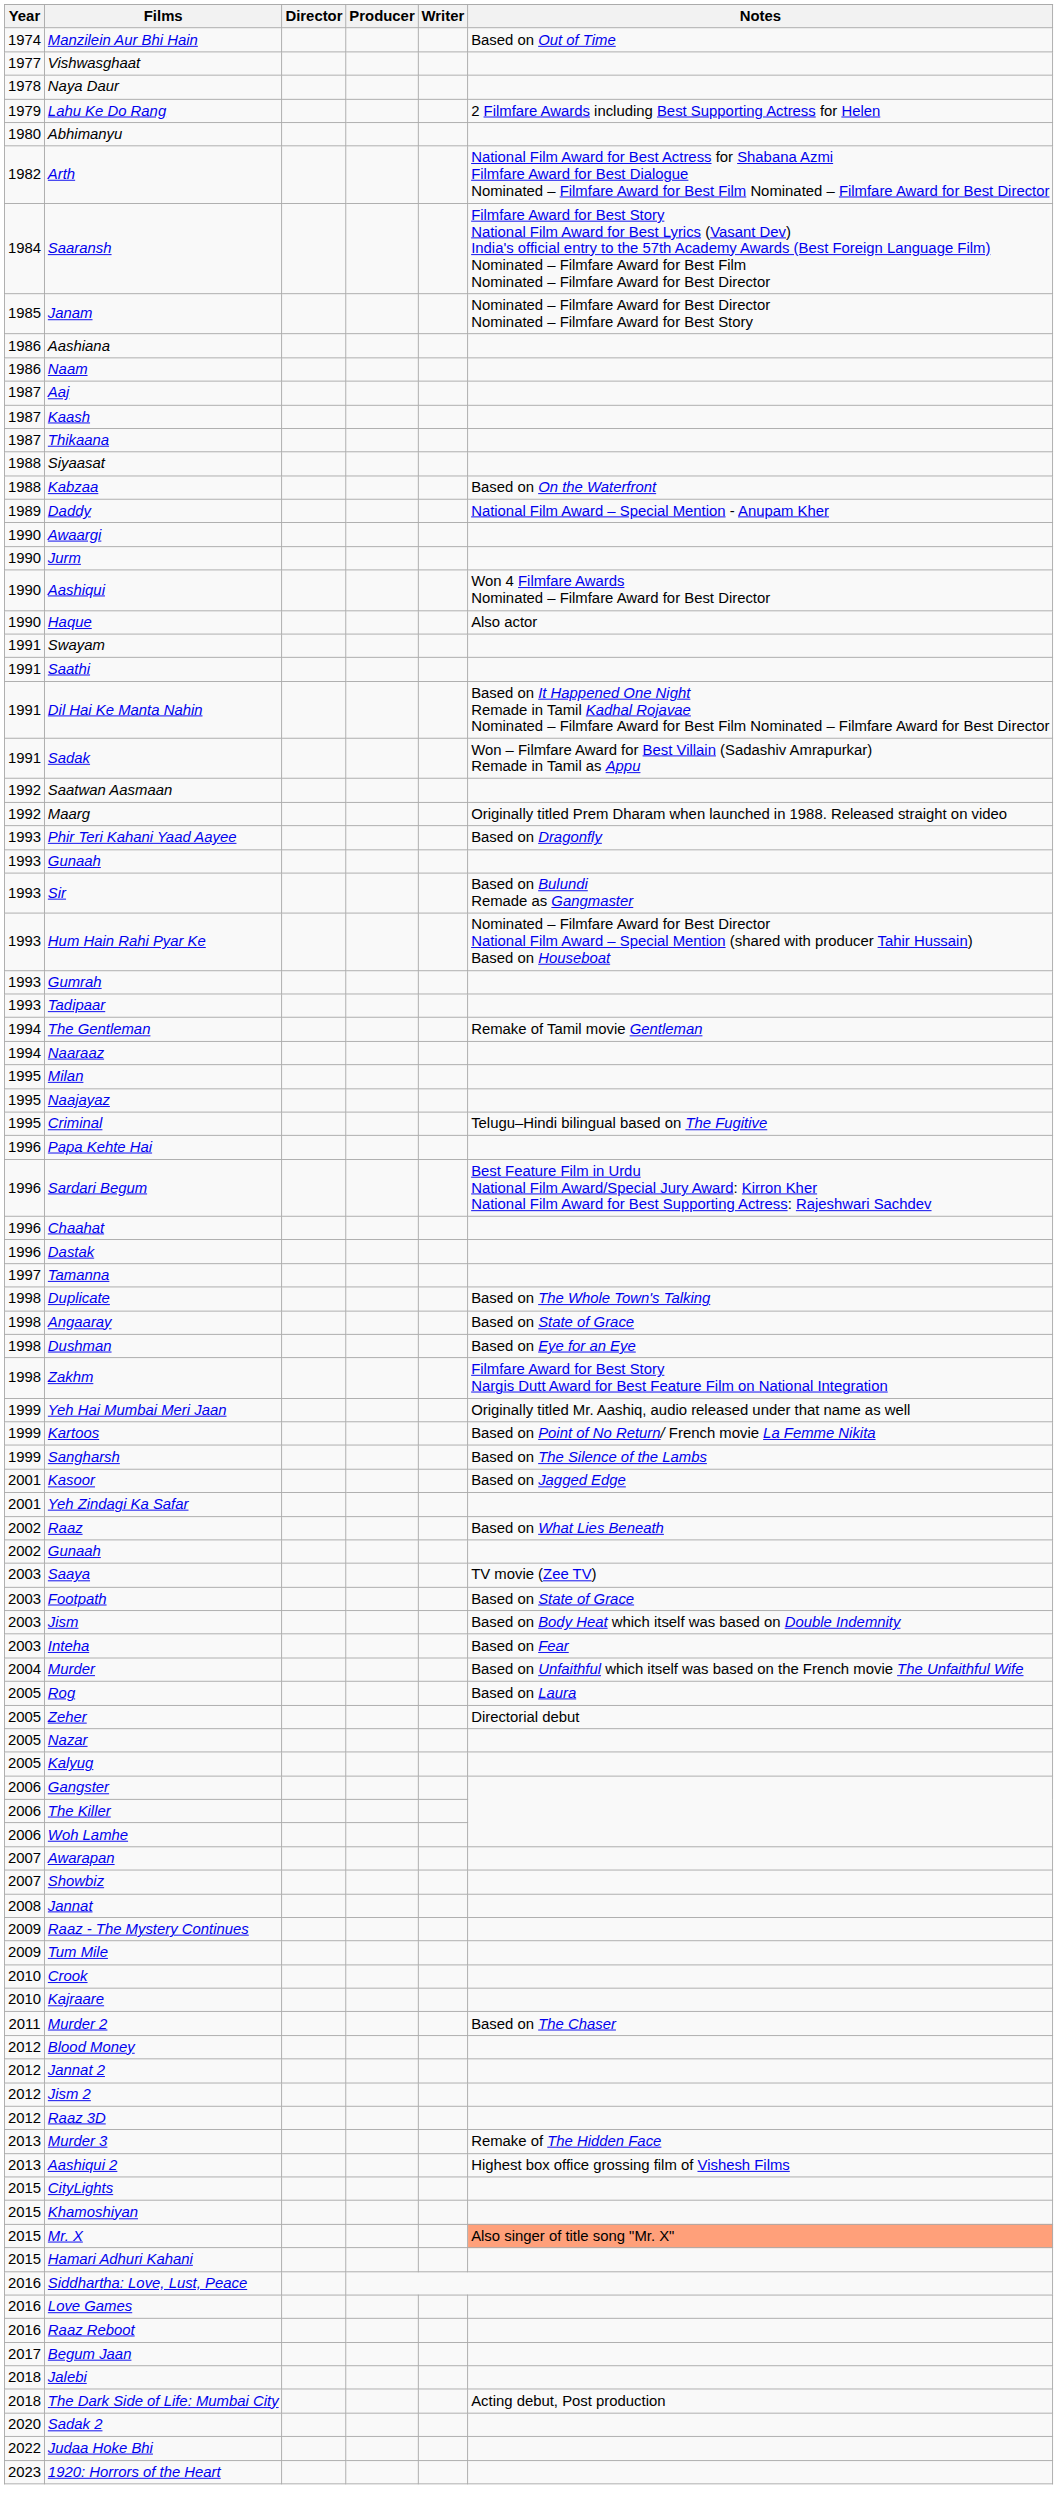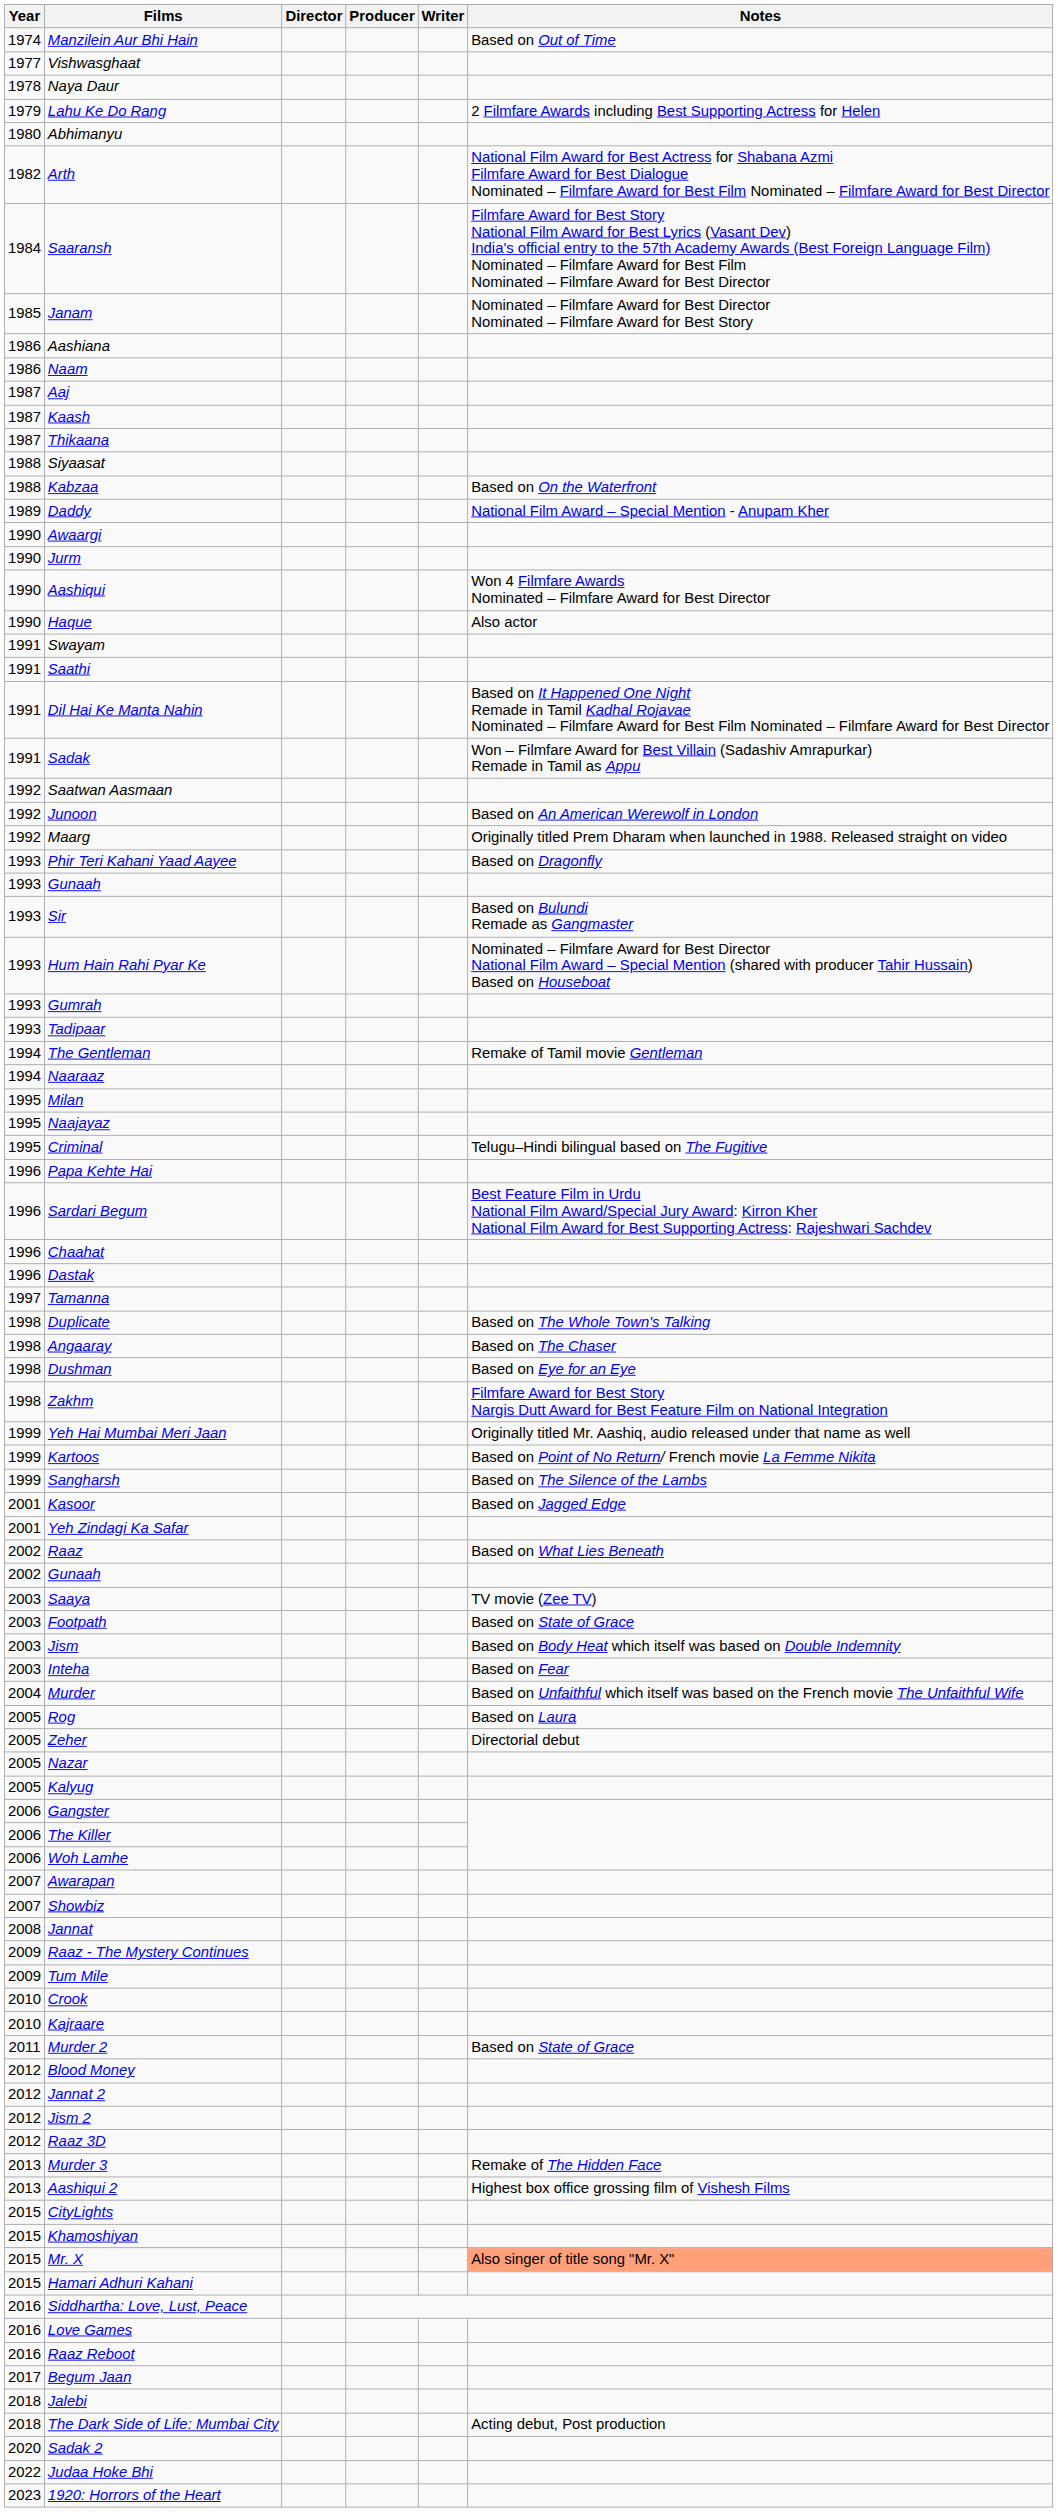+ row: 1992 | Junoon | Based on An American Werewolf in London
Angaaray | Notes: Based on State of Grace -> Based on The Chaser
Murder 2 | Notes: Based on The Chaser -> Based on State of Grace
